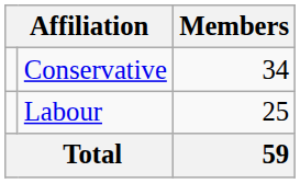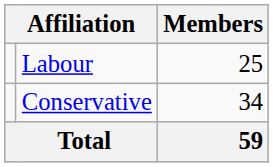rows swapped: Conservative <-> Labour
